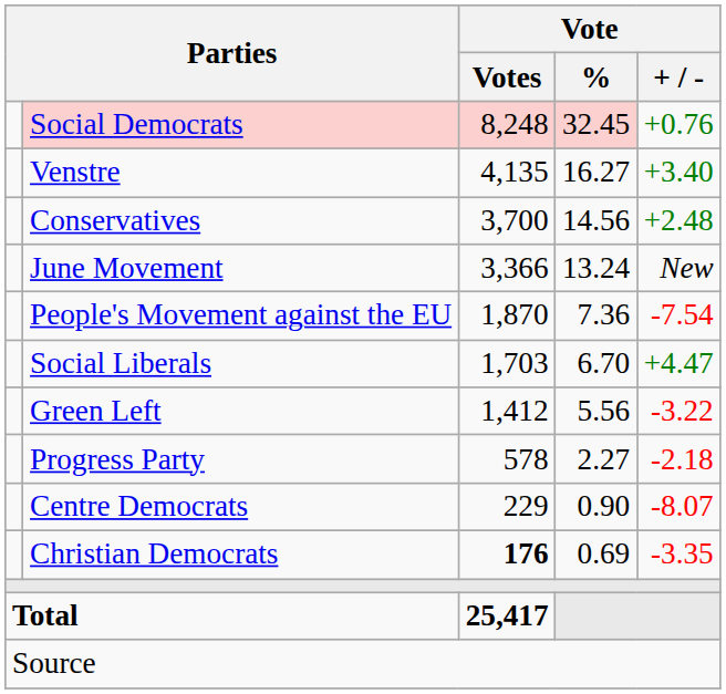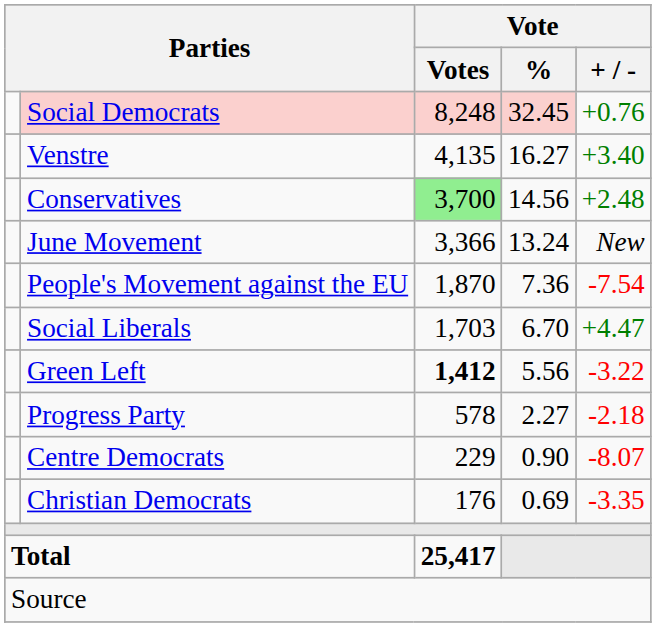Conservatives | Vote / Votes: no background -> lightgreen background
Green Left | Vote / Votes: normal -> bold
Christian Democrats | Vote / Votes: bold -> normal
